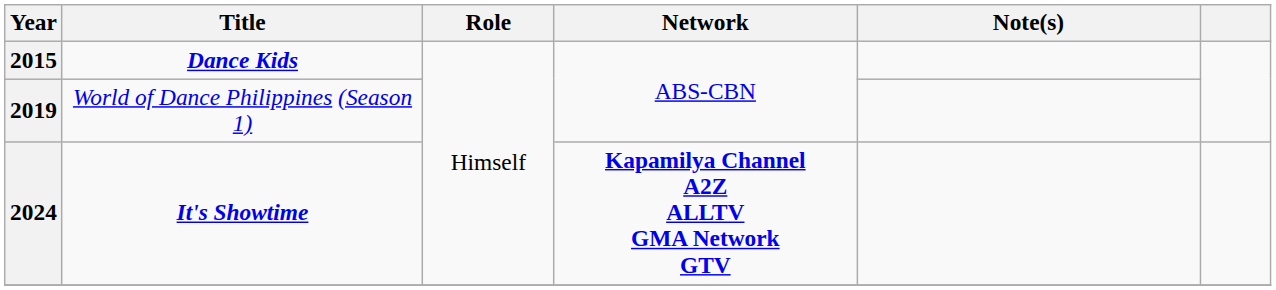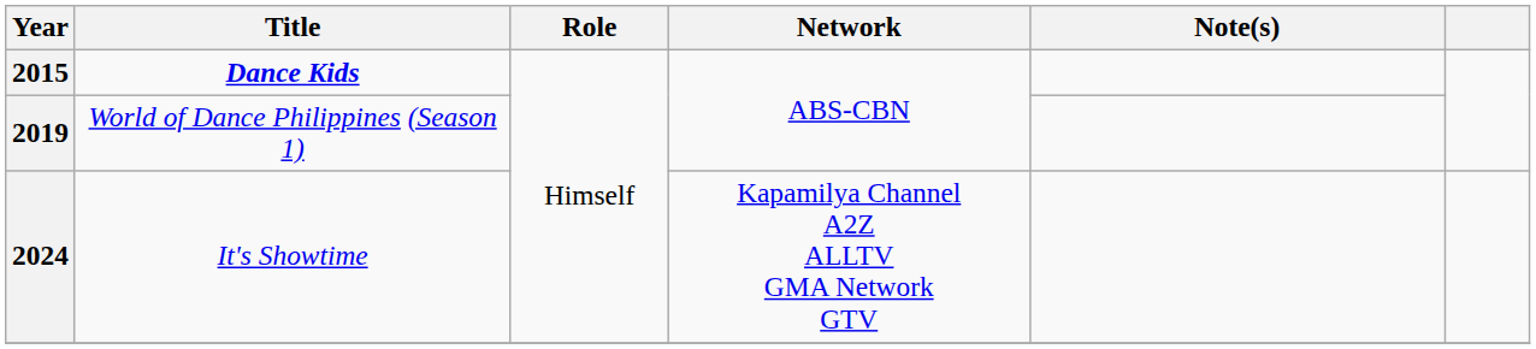2024 | Title: bold -> normal
2024 | Network: bold -> normal
